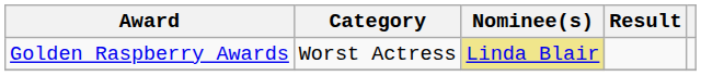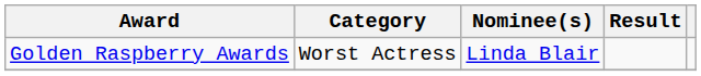Golden Raspberry Awards | Nominee(s): khaki background -> no background
